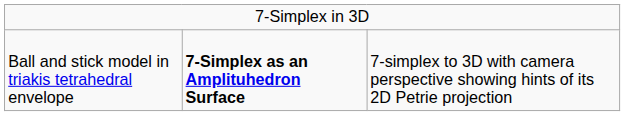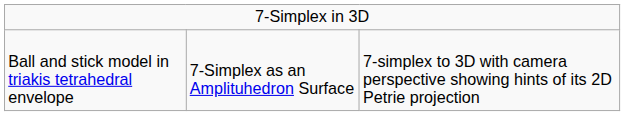Ball and stick model in triakis tetrahedral envelope | column 2: bold -> normal
